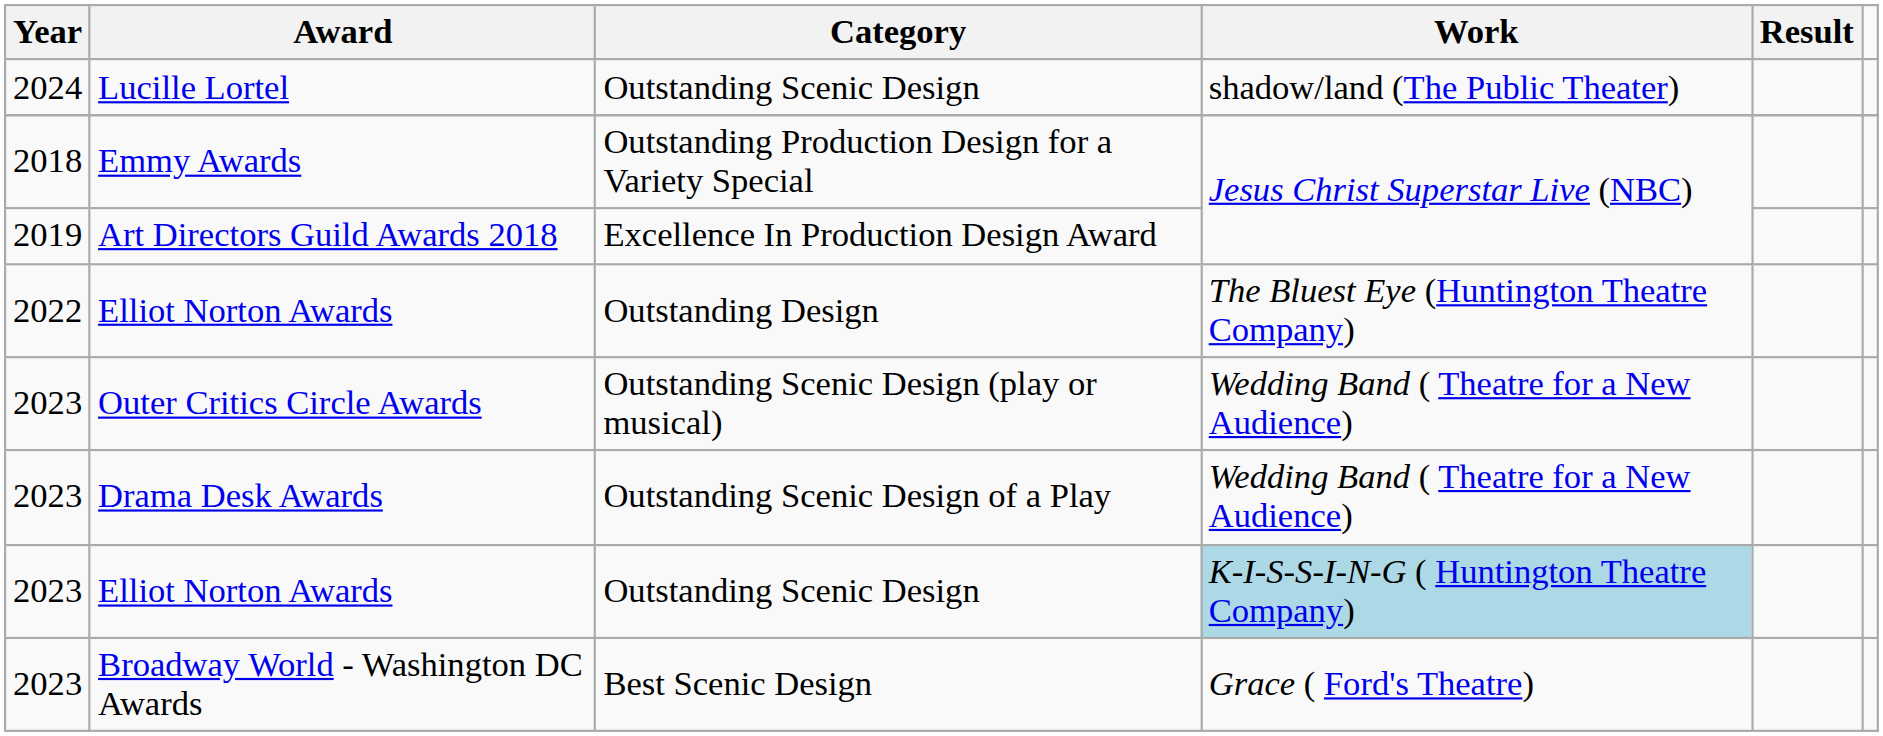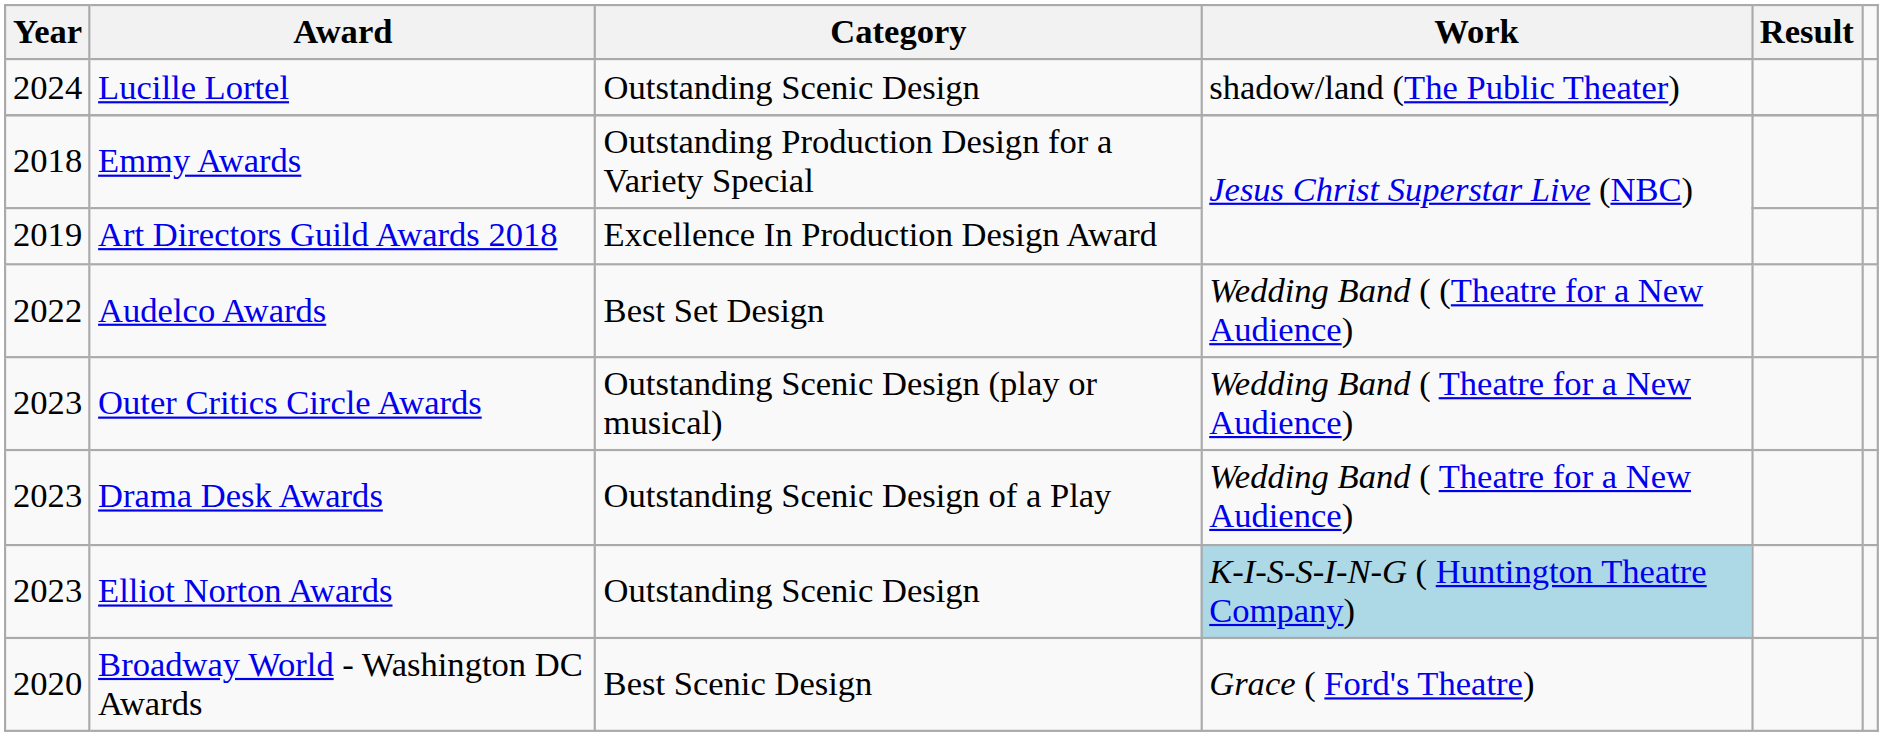- row: 2022 | Elliot Norton Awards | Outstanding Design | The Bluest Eye (Huntington Theatre Company)
+ row: 2022 | Audelco Awards | Best Set Design | Wedding Band ( (Theatre for a New Audience)
Broadway World - Washington DC Awards | Year: 2023 -> 2020
